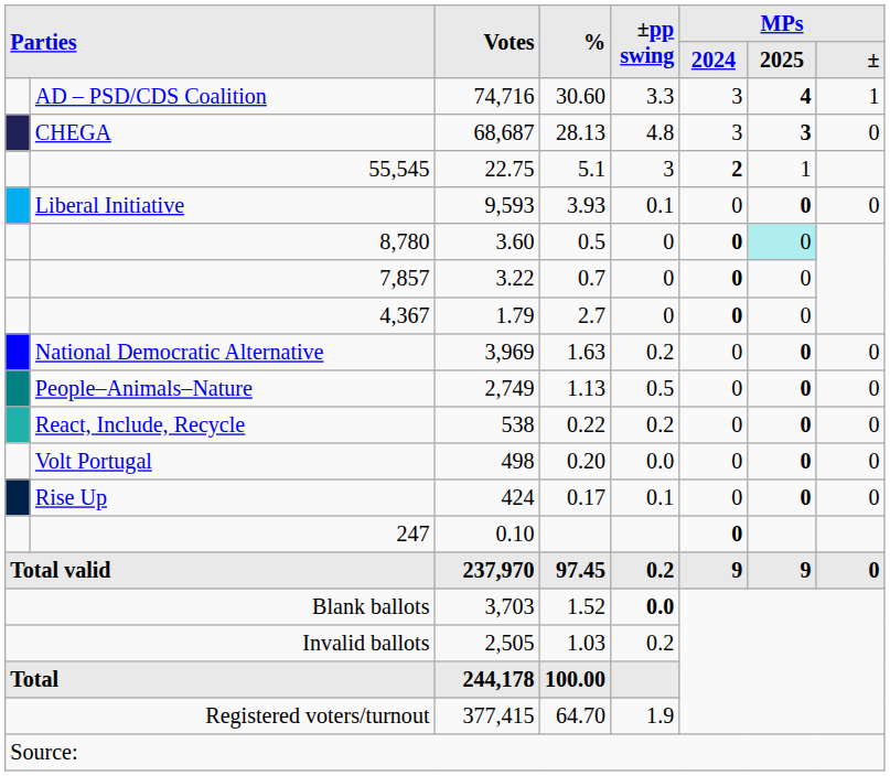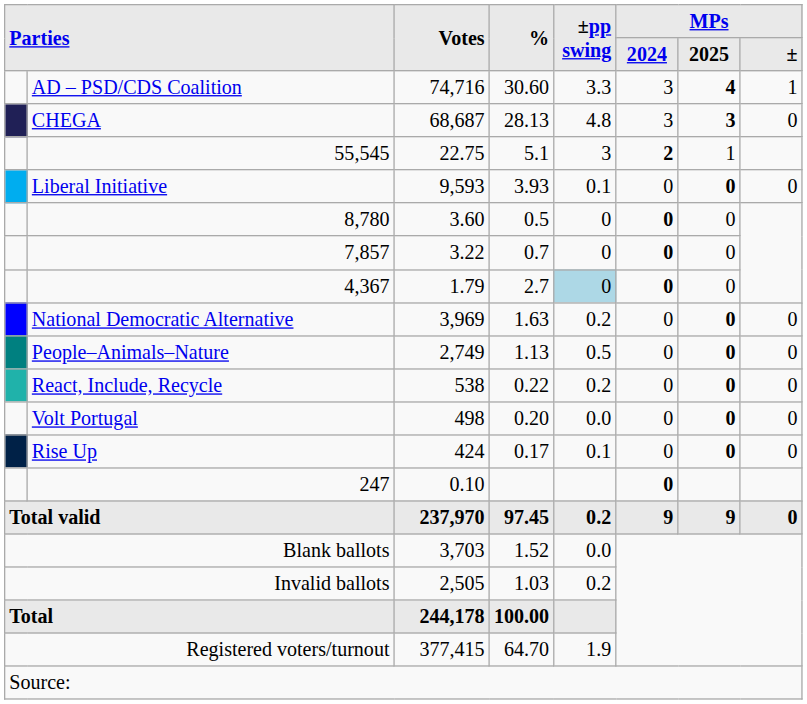8,780 | MPs / 2025: paleturquoise background -> no background
4,367 | ±pp swing: no background -> lightblue background
Blank ballots | ±pp swing: bold -> normal
